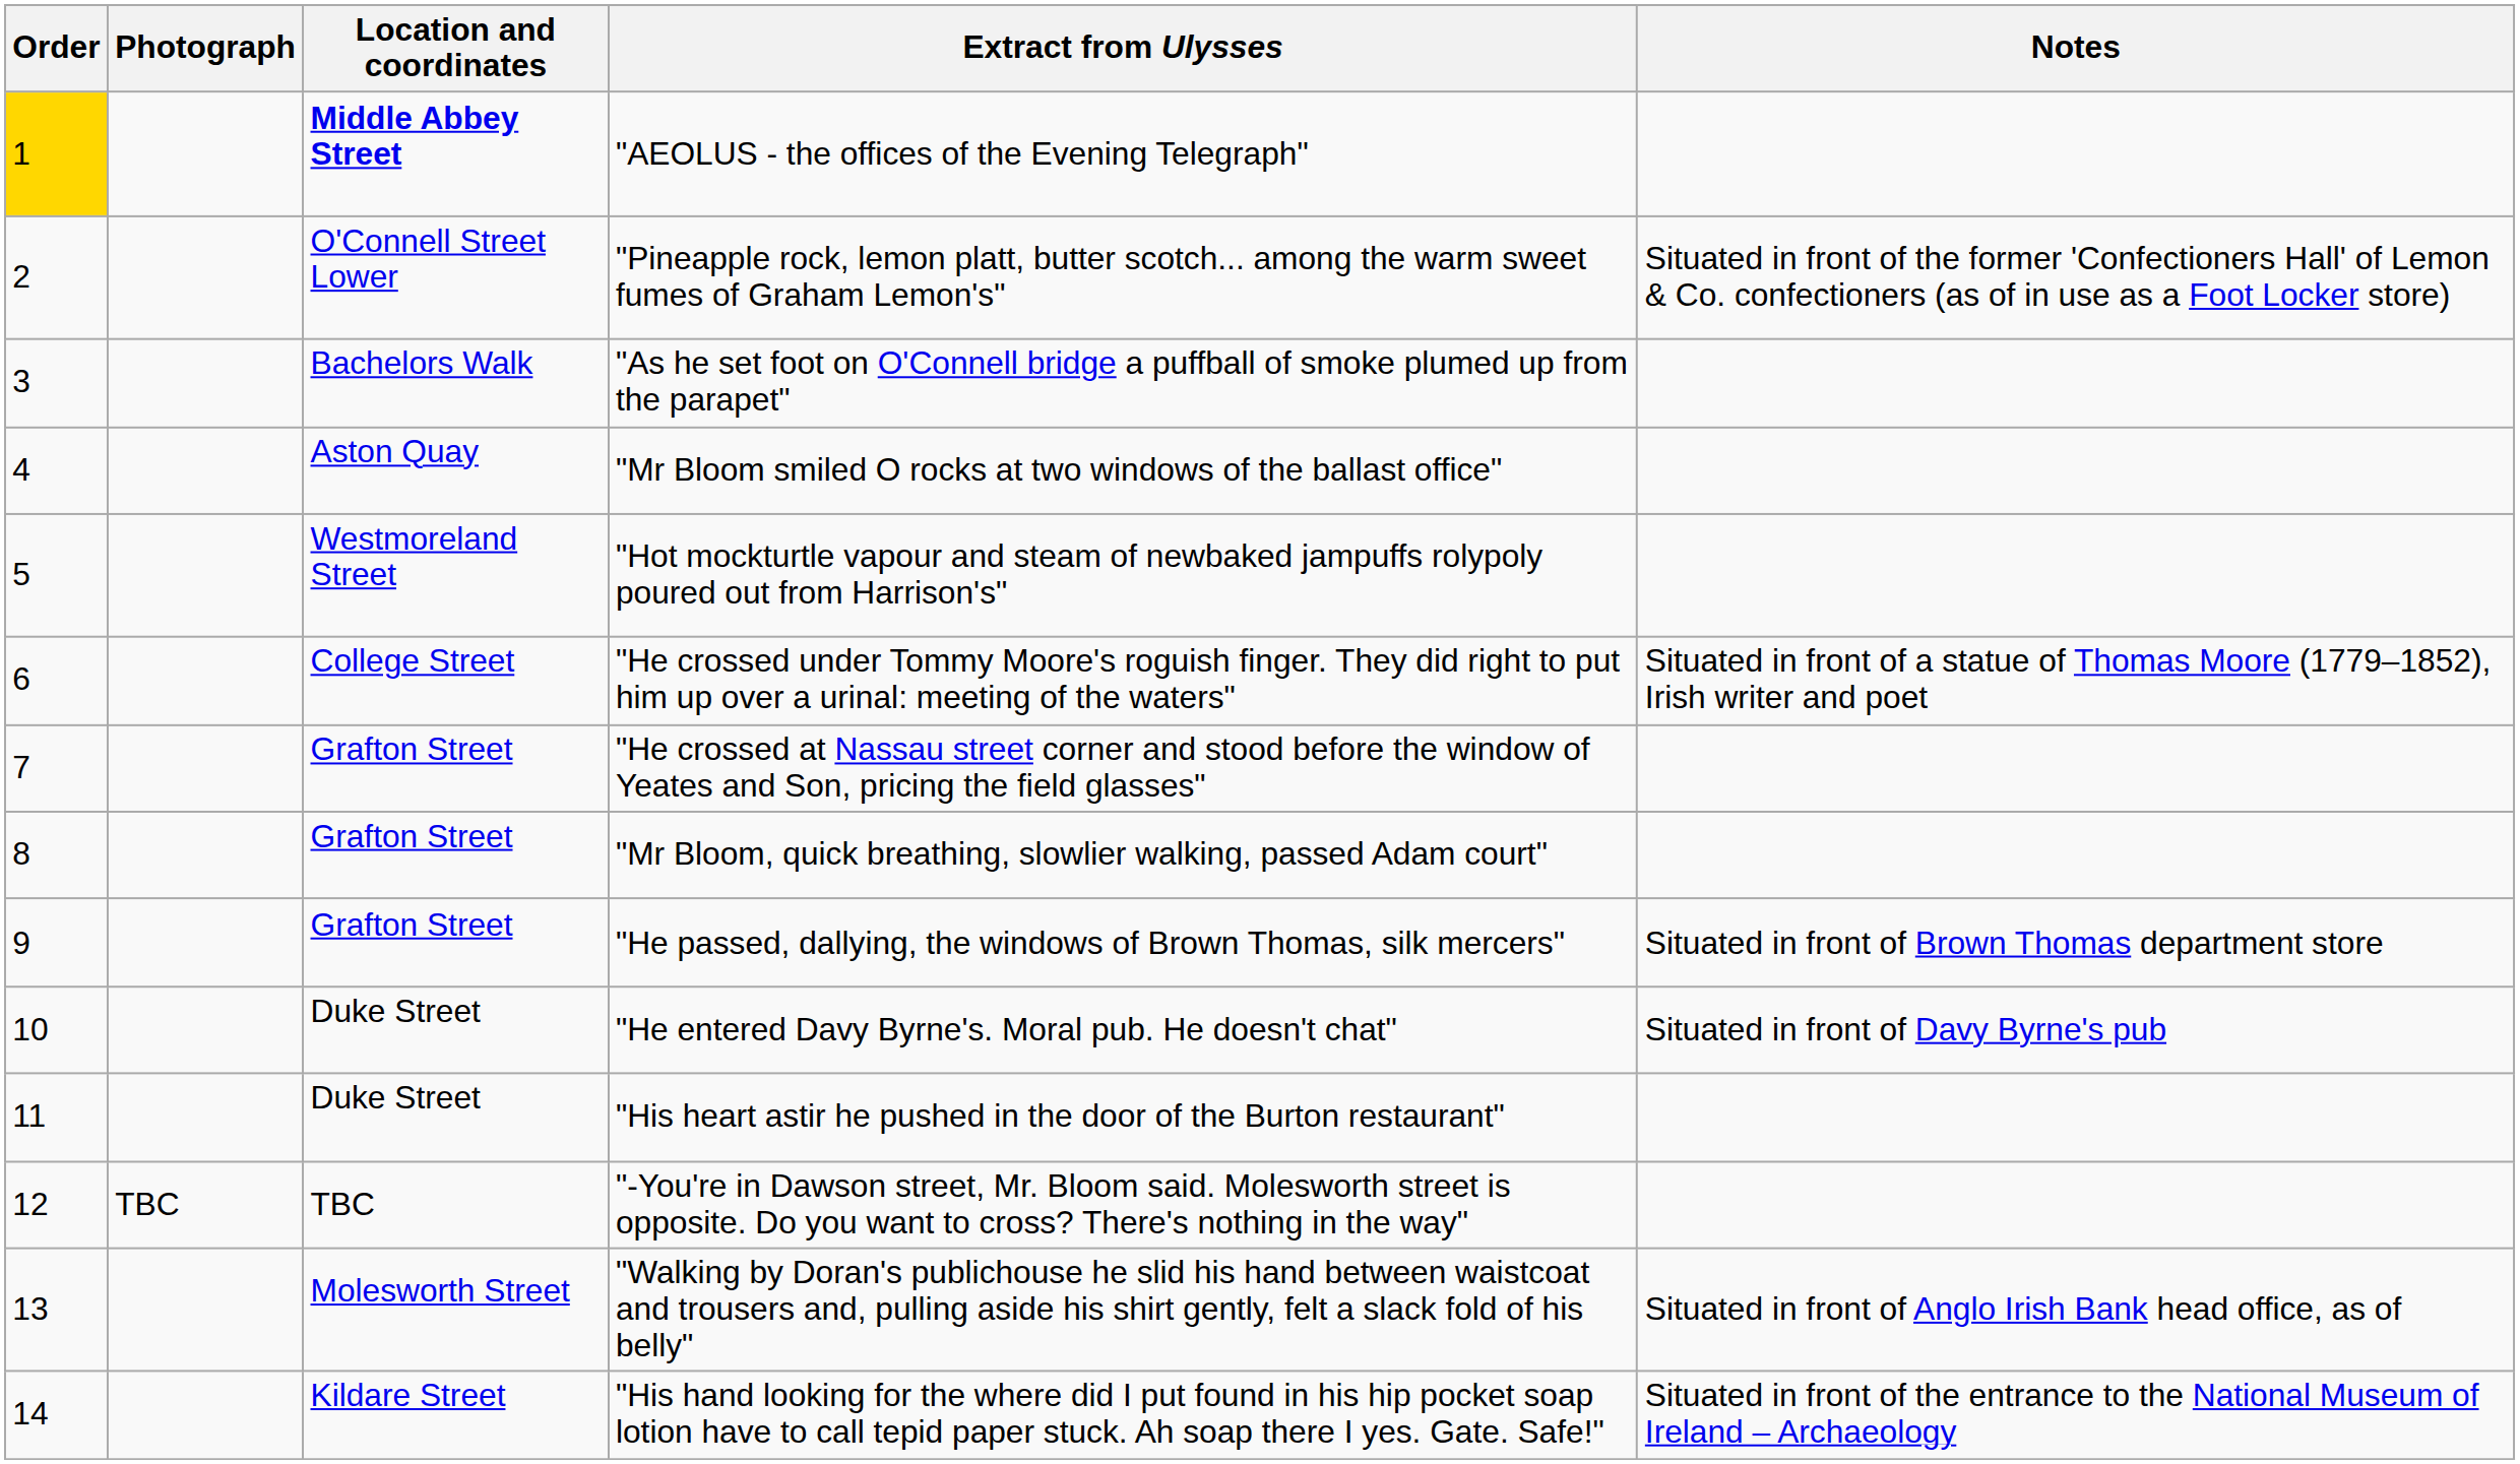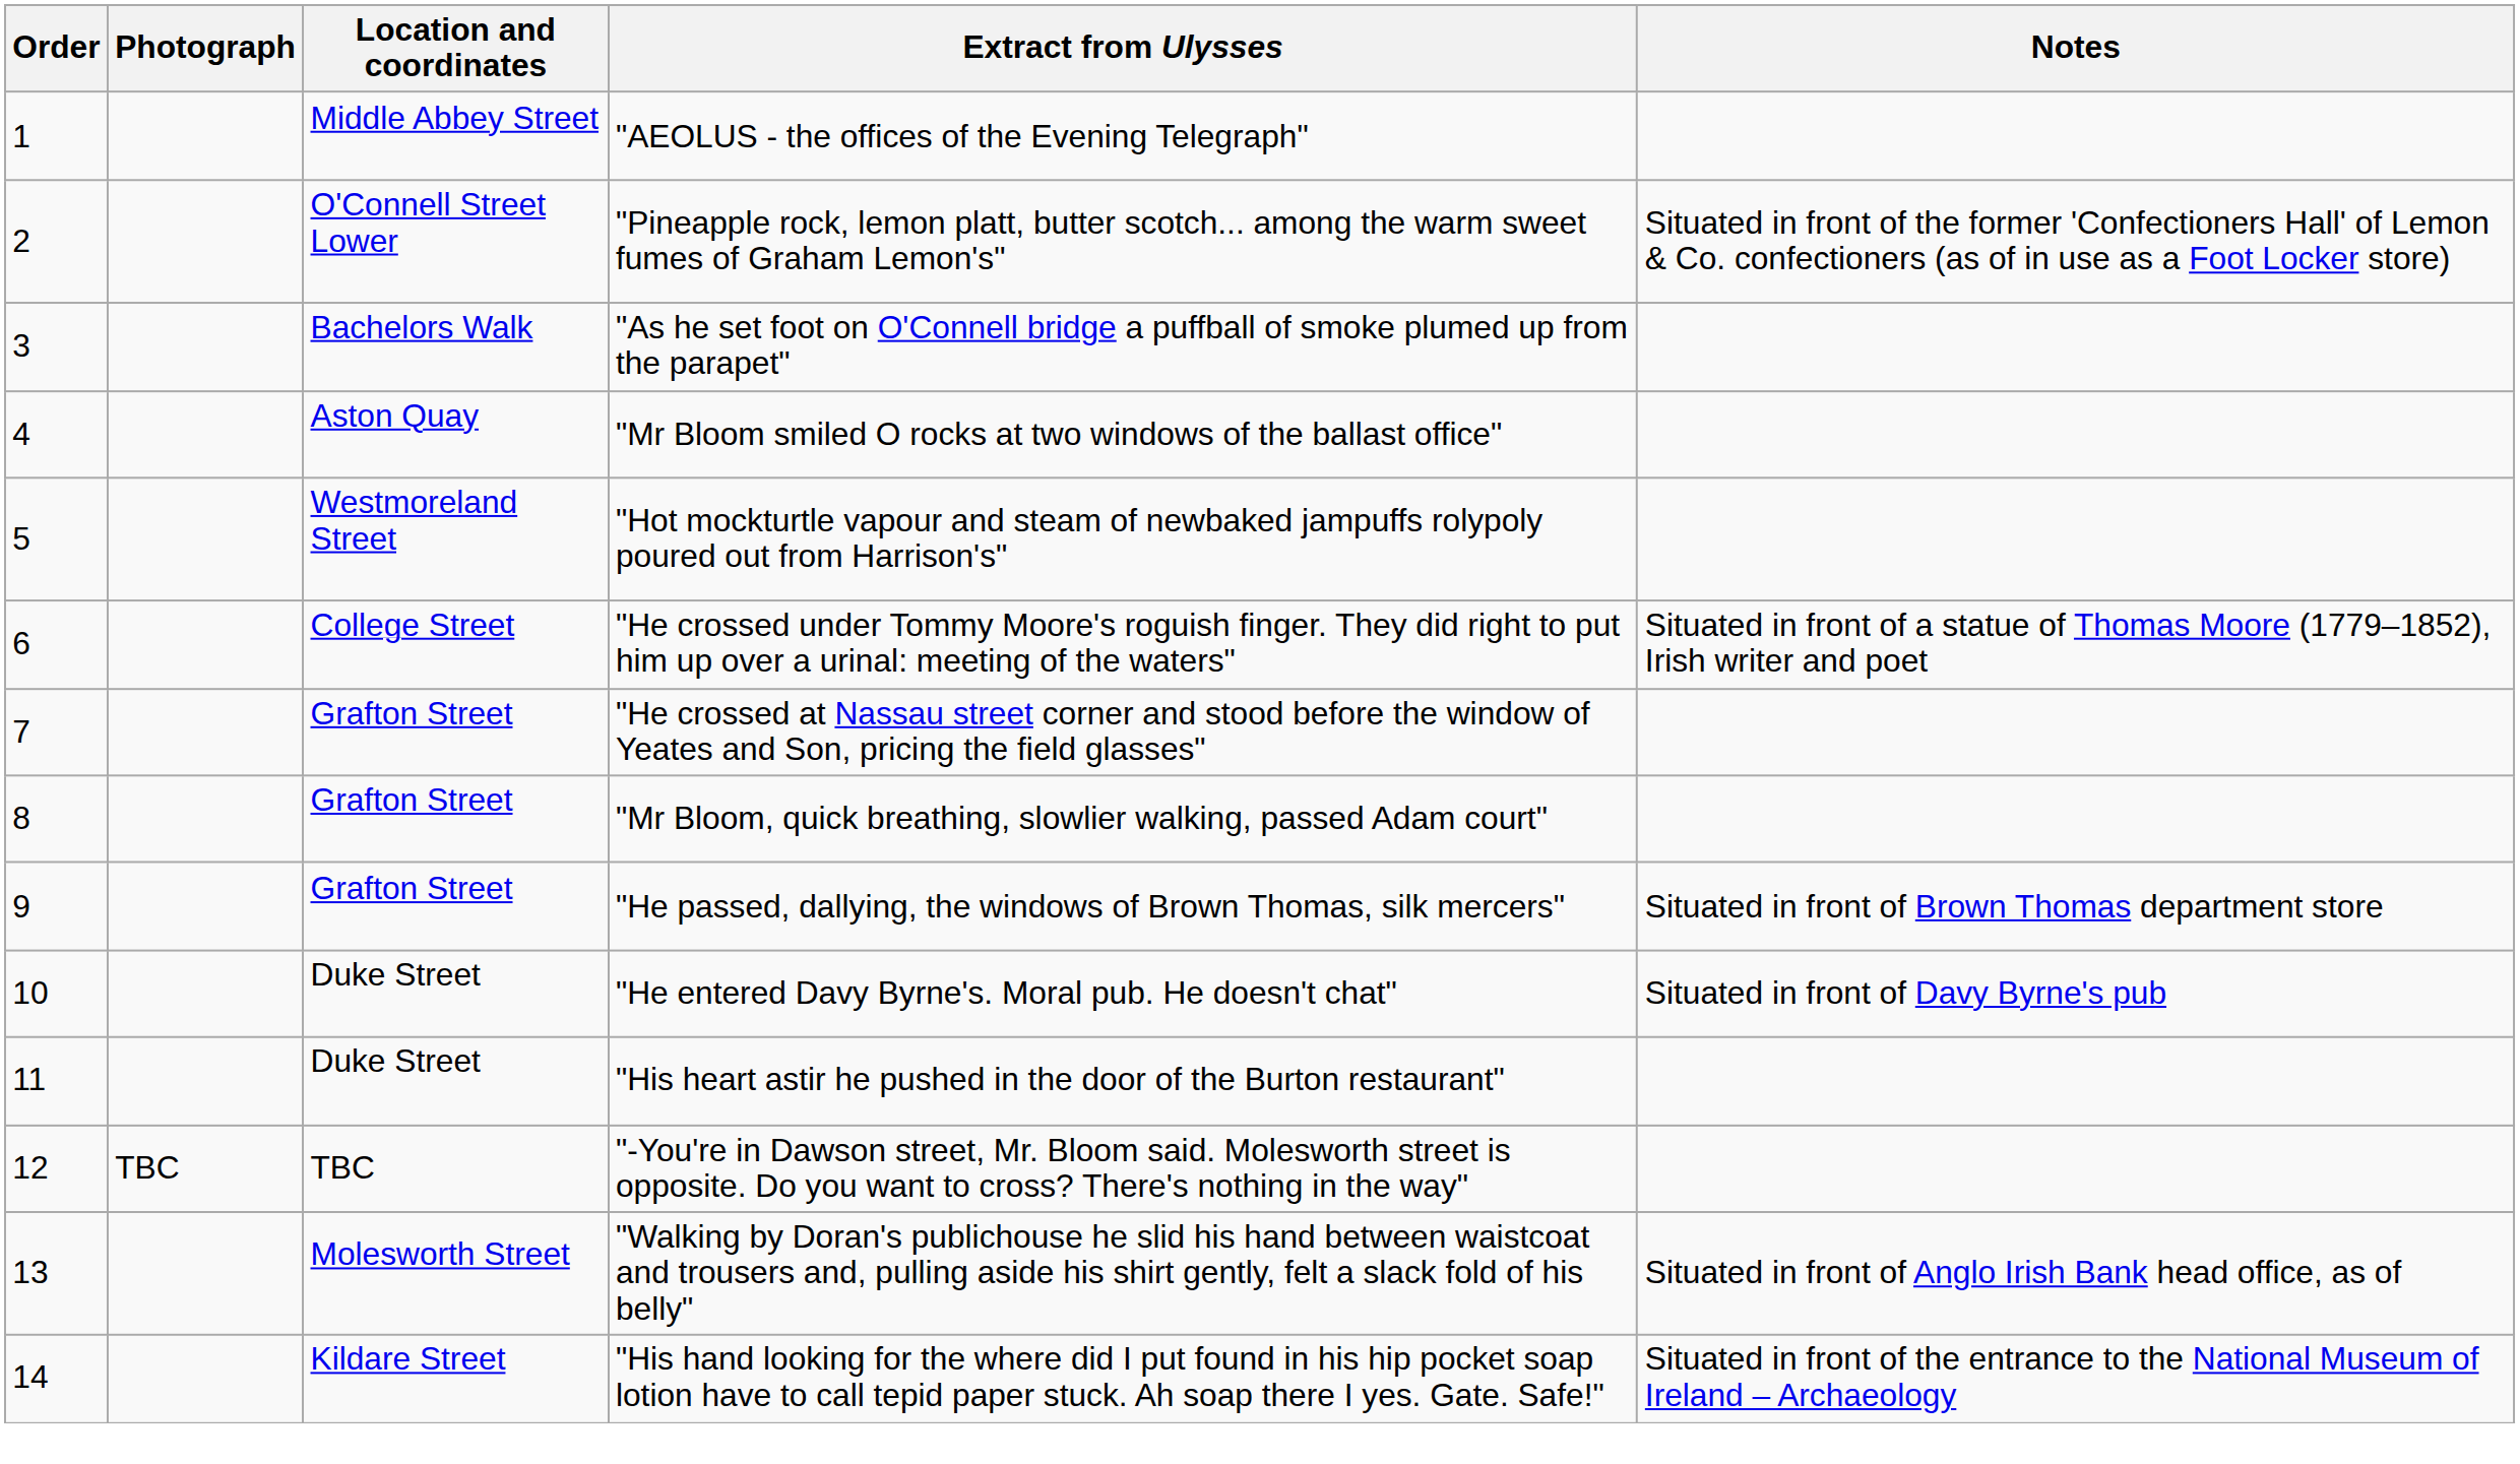"AEOLUS - the offices of the Evening Telegraph" | Order: gold background -> no background
"AEOLUS - the offices of the Evening Telegraph" | Location and coordinates: bold -> normal
